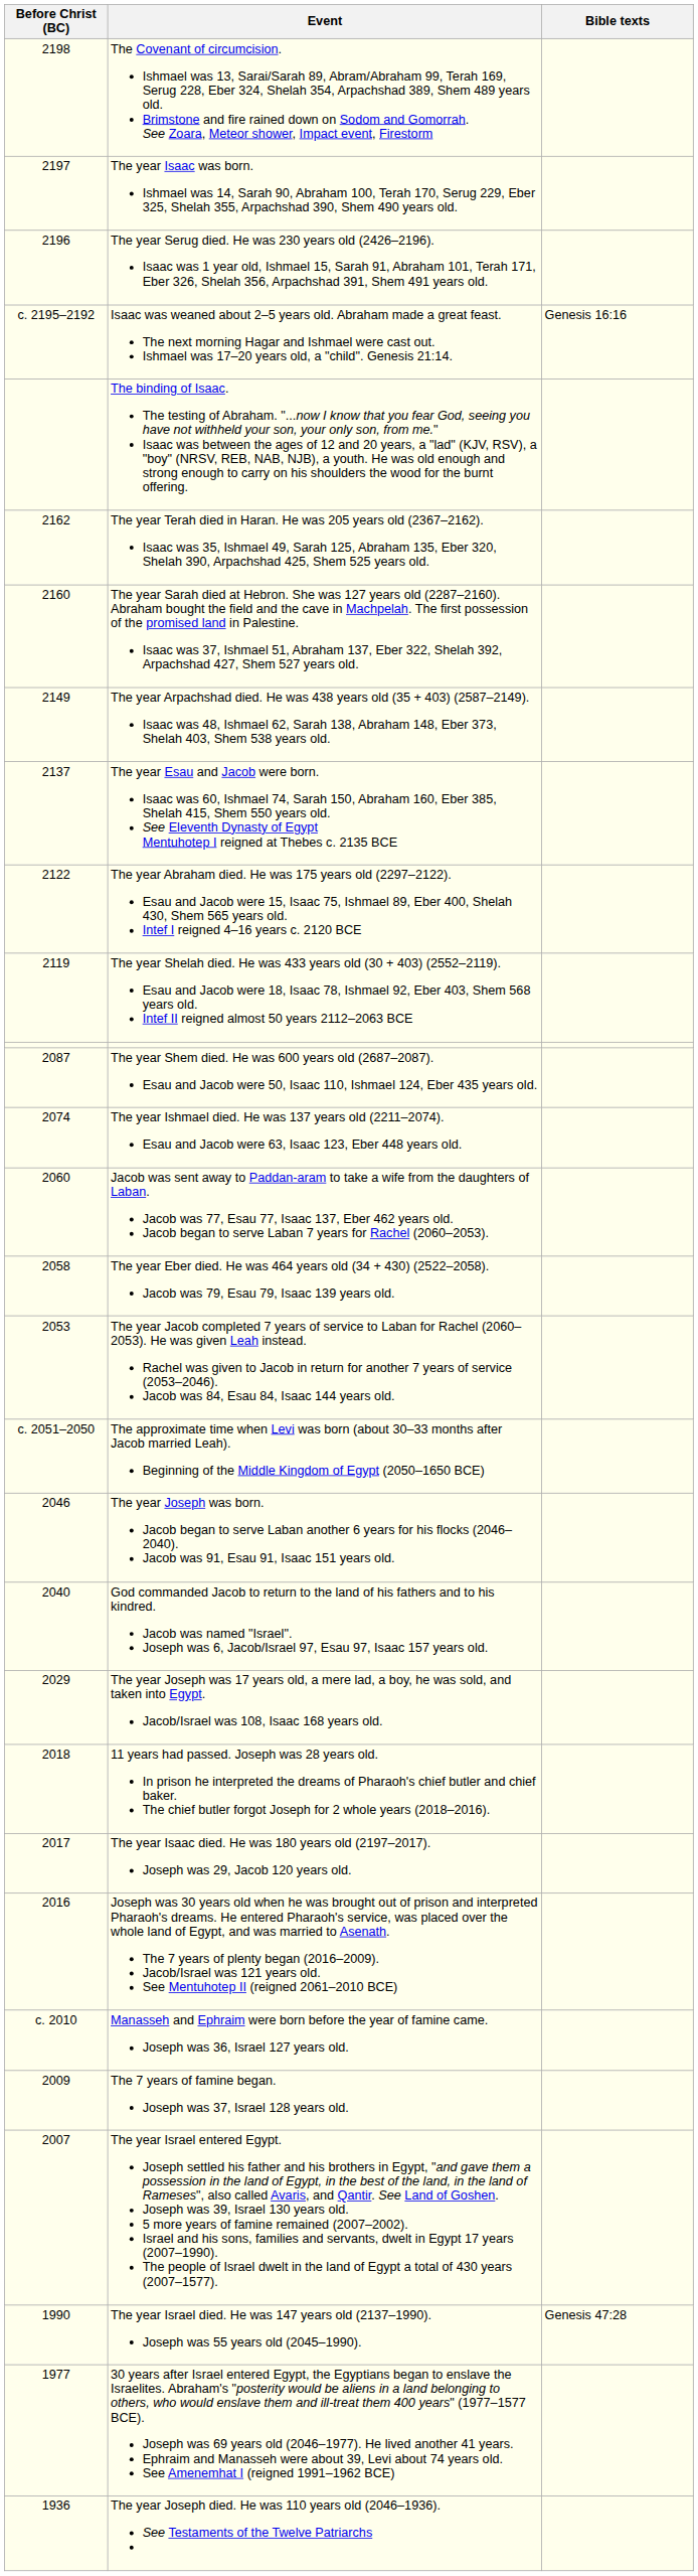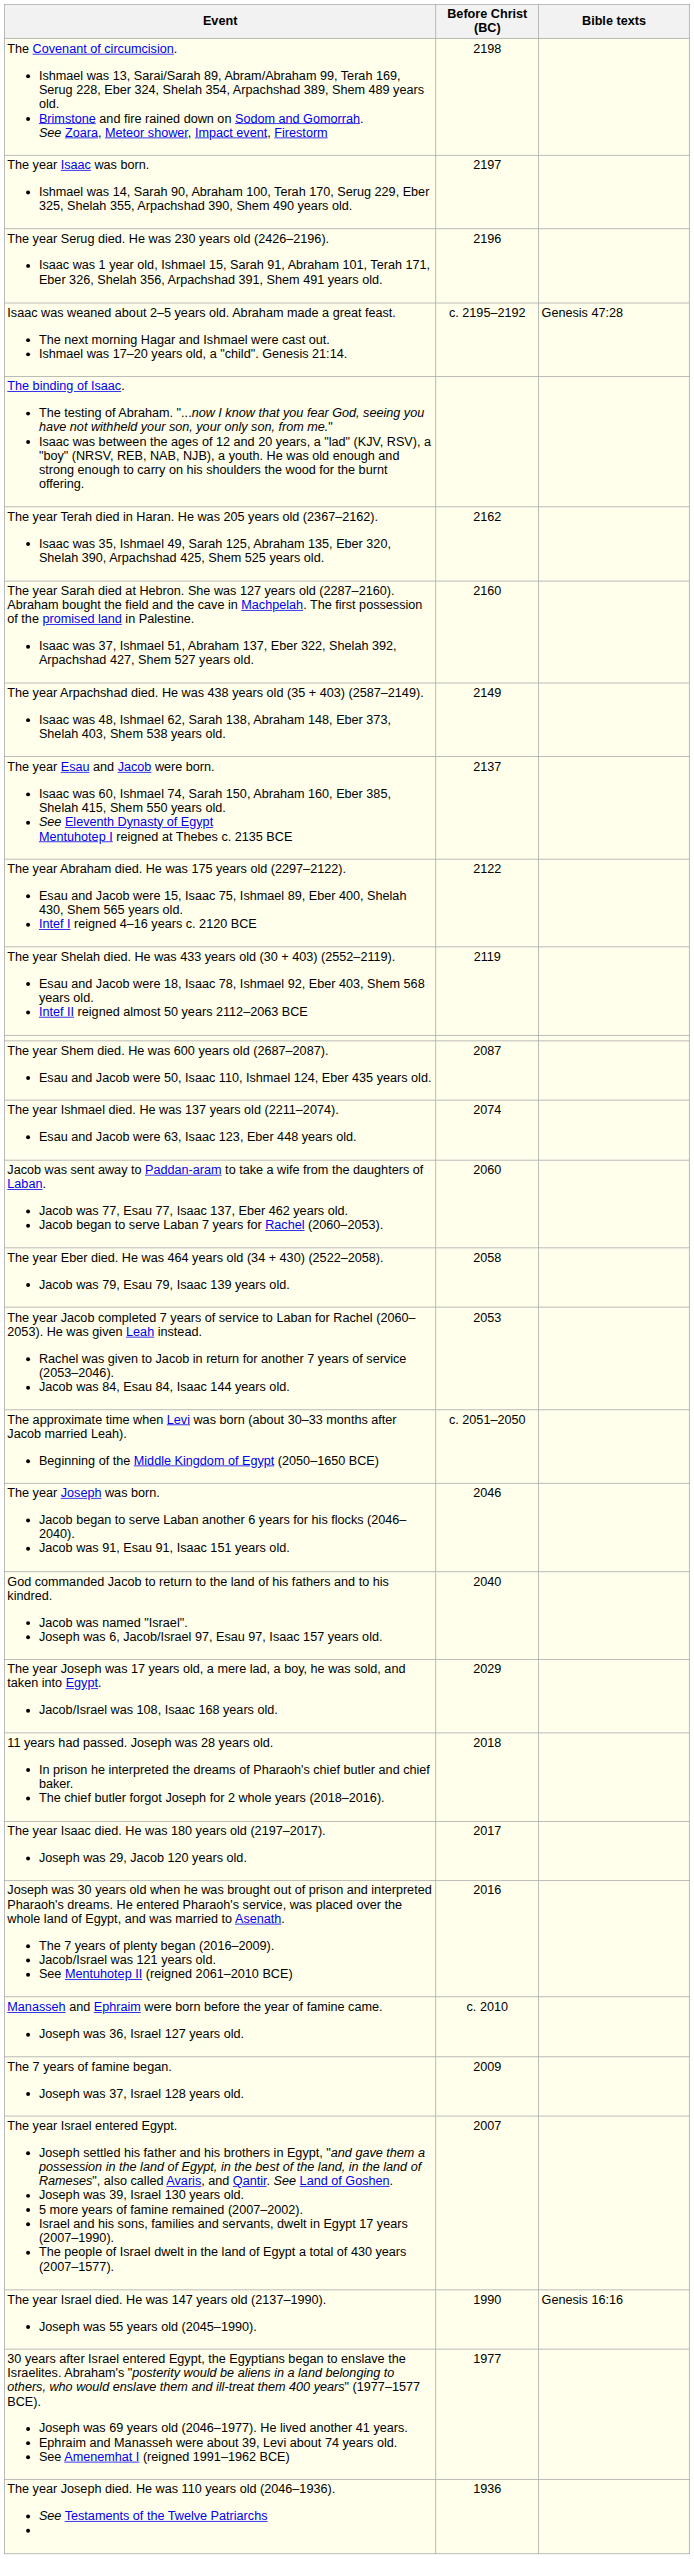columns swapped: Before Christ (BC) <-> Event
row 5 | Bible texts: Genesis 16:16 -> Genesis 47:28
row 29 | Bible texts: Genesis 47:28 -> Genesis 16:16
